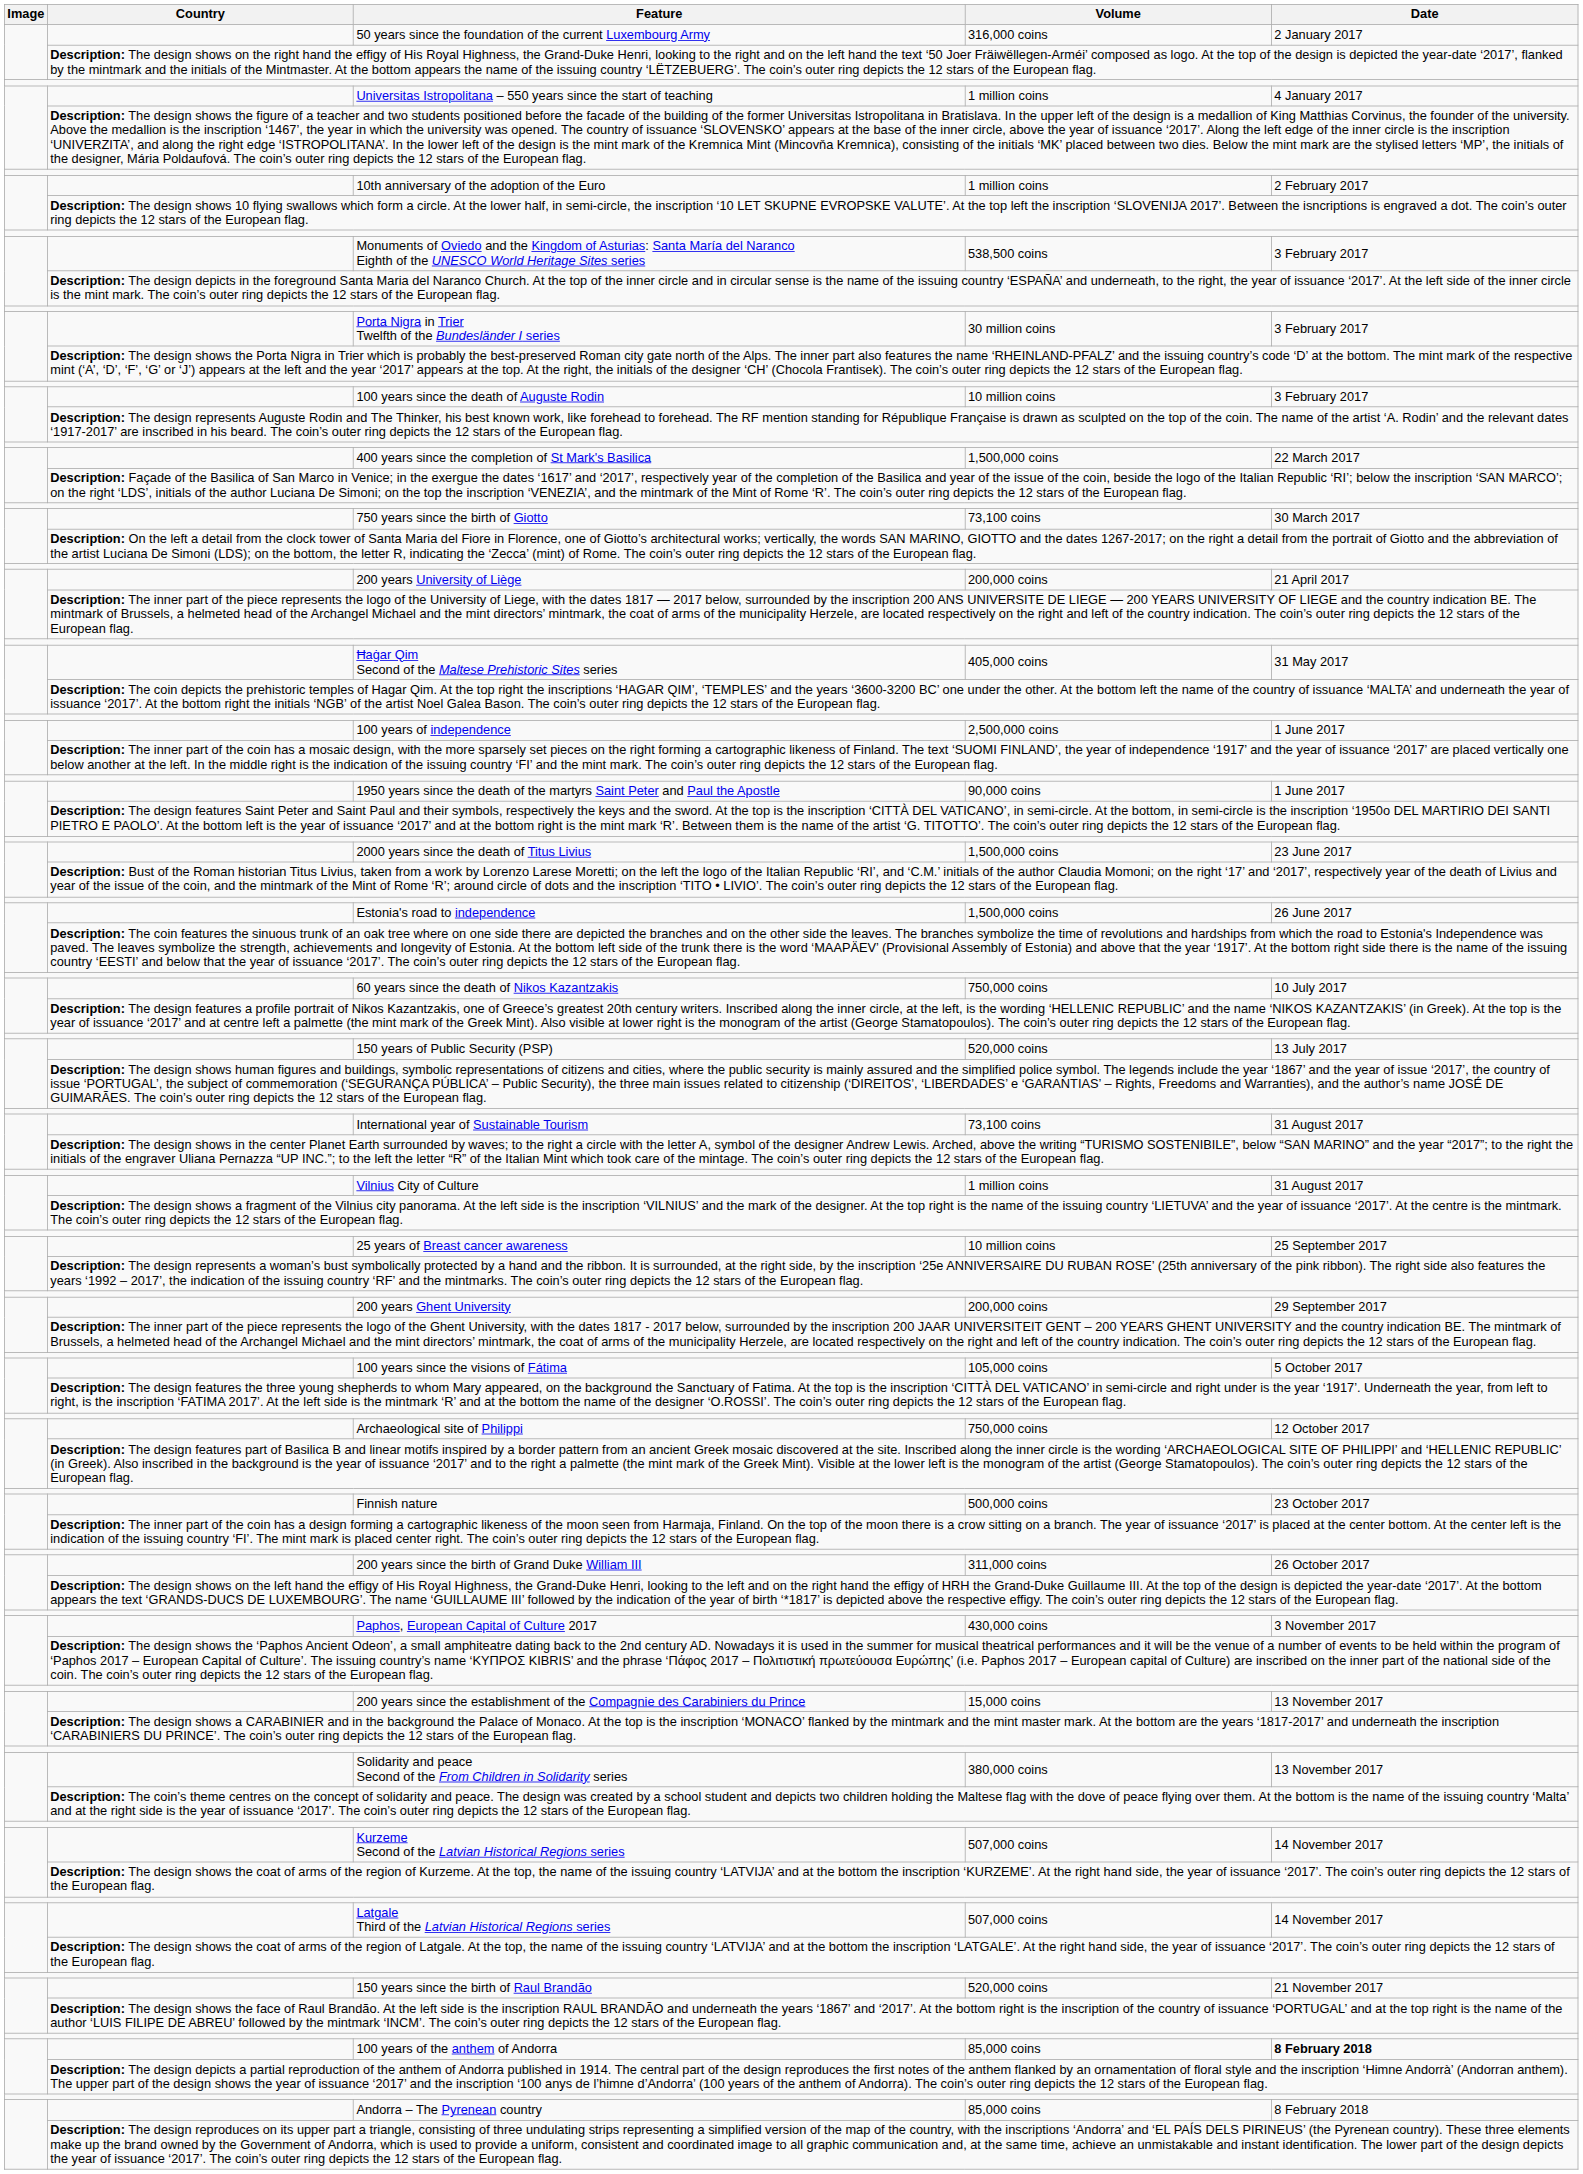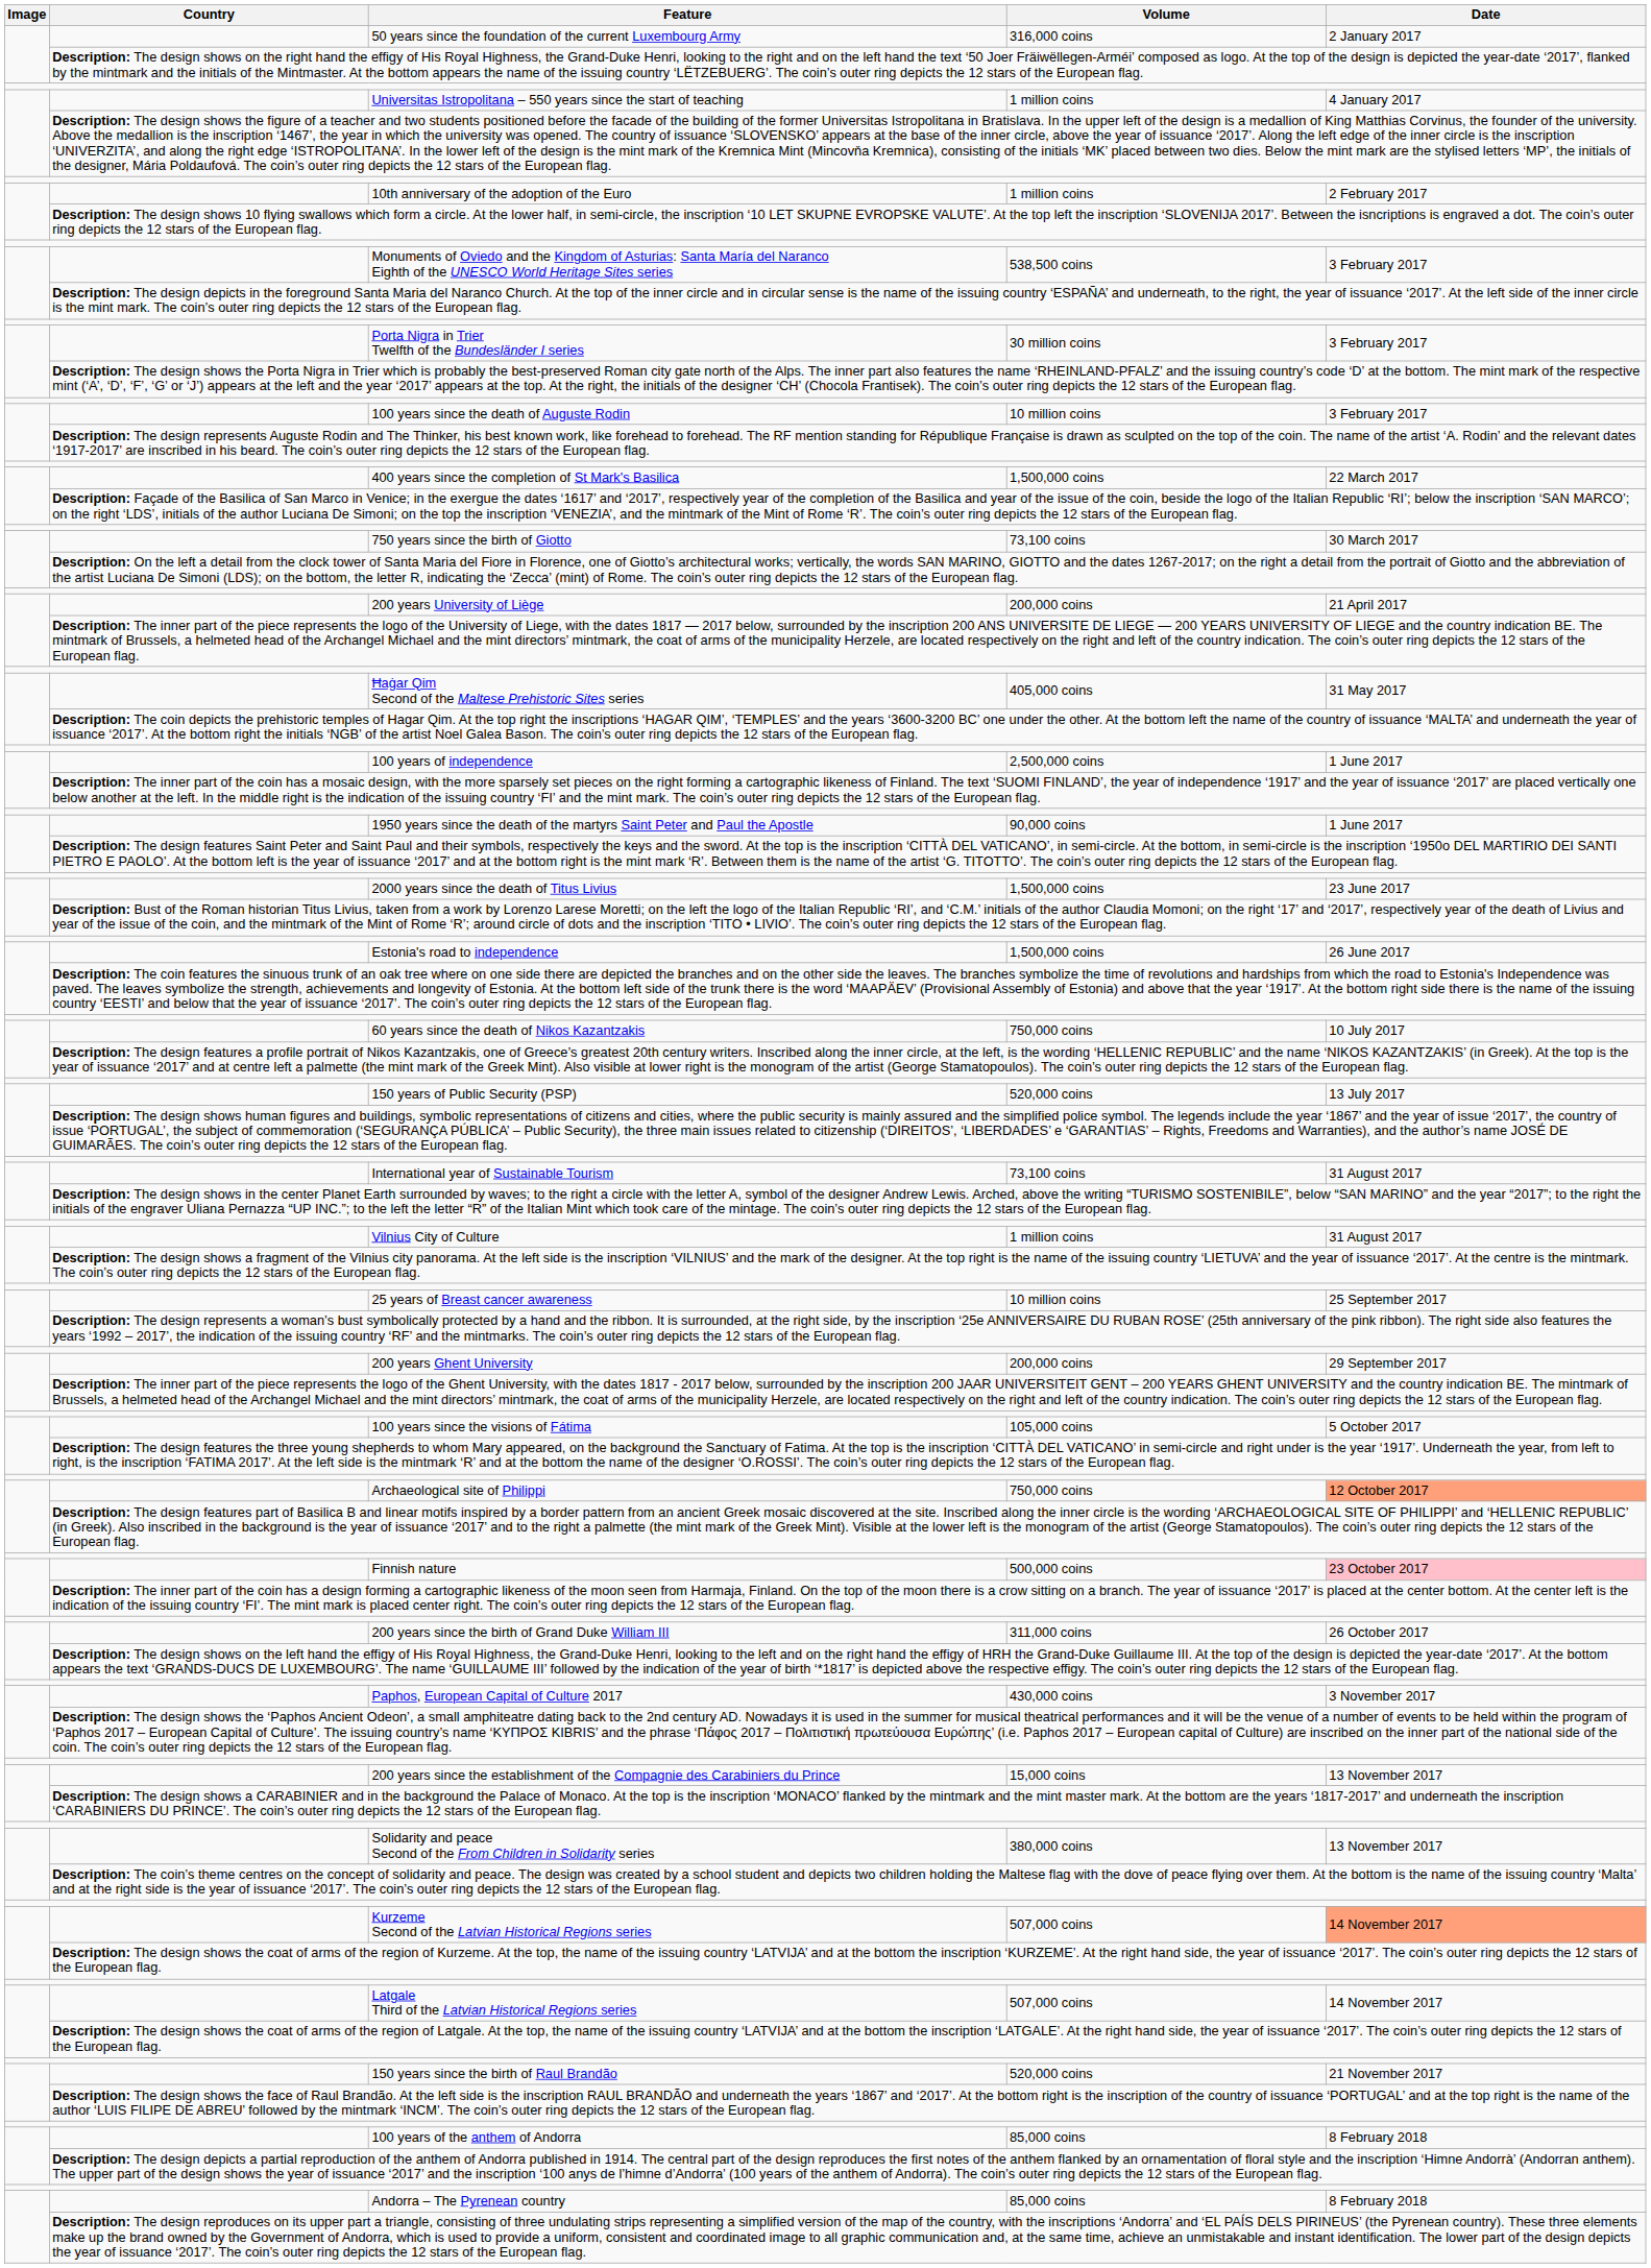Archaeological site of Philippi | Date: no background -> lightsalmon background
Finnish nature | Date: no background -> pink background
Kurzeme Second of the Latvian Historical Regions series | Date: no background -> lightsalmon background
100 years of the anthem of Andorra | Date: bold -> normal
